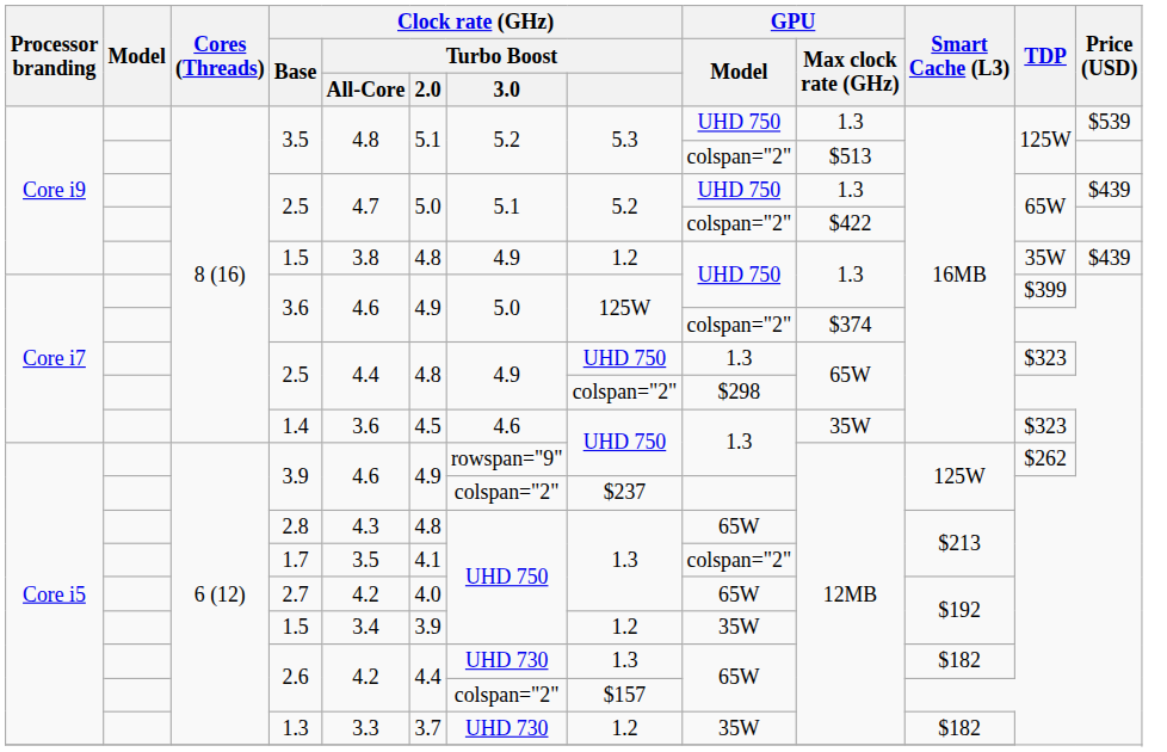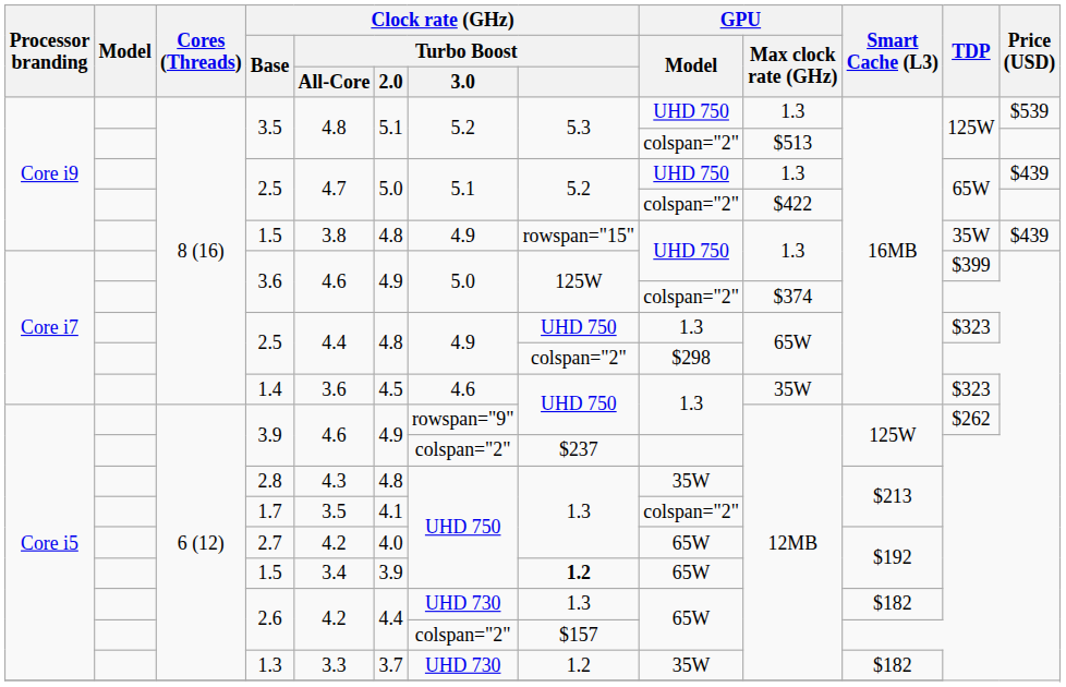Core i9 / 1.5 | Clock rate (GHz) / Turbo Boost: 1.2 -> rowspan="15"
2.8 | GPU / Model: 65W -> 35W
Core i5 / 1.5 | Clock rate (GHz) / Turbo Boost: normal -> bold
Core i5 / 1.5 | GPU / Model: 35W -> 65W
